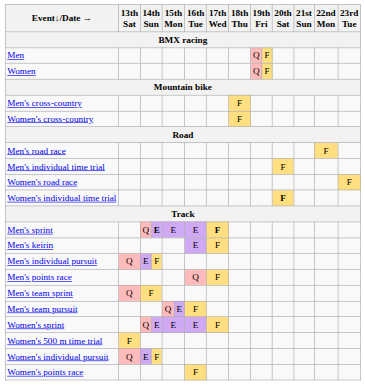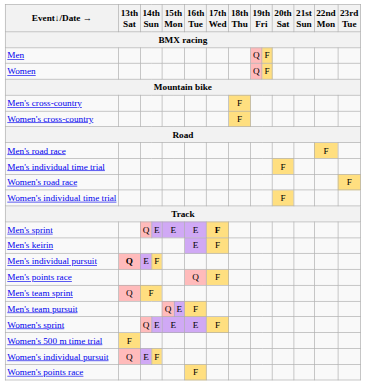Women's individual time trial | 20th Sat: bold -> normal
Men's sprint | column 4: bold -> normal
Men's individual pursuit | 13th Sat: normal -> bold
